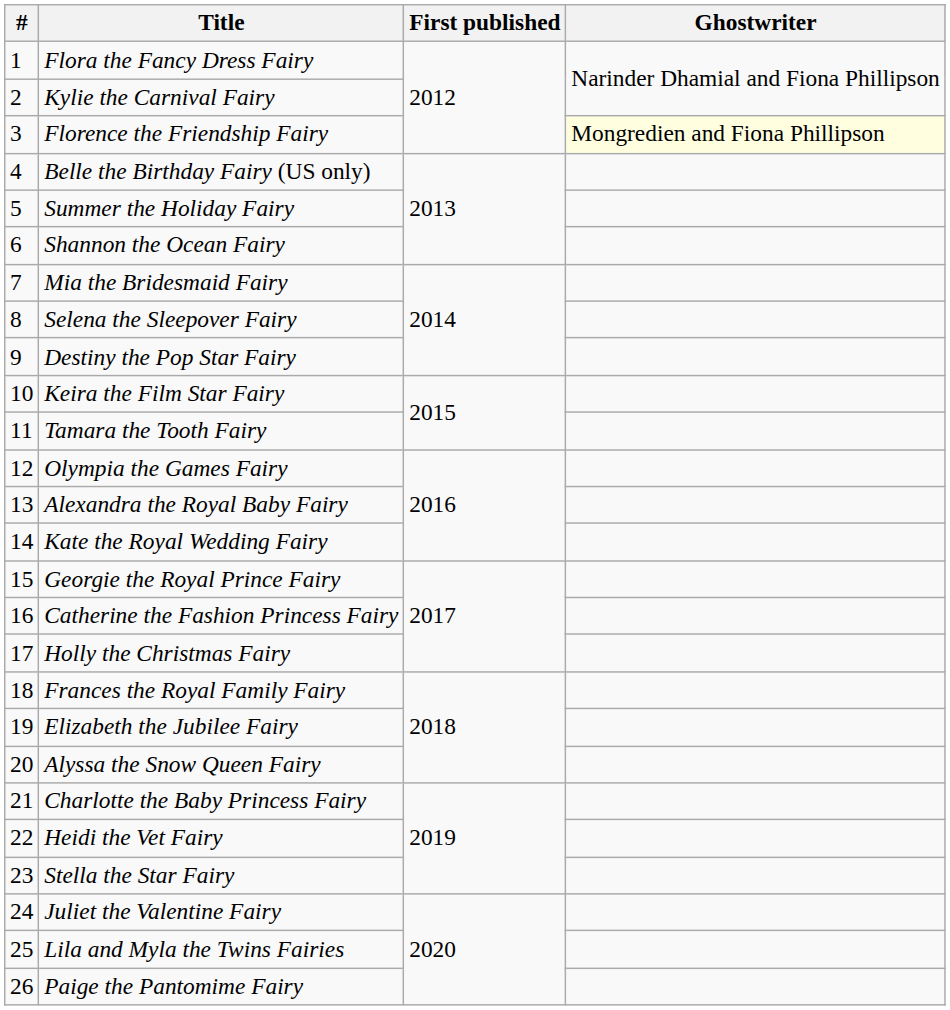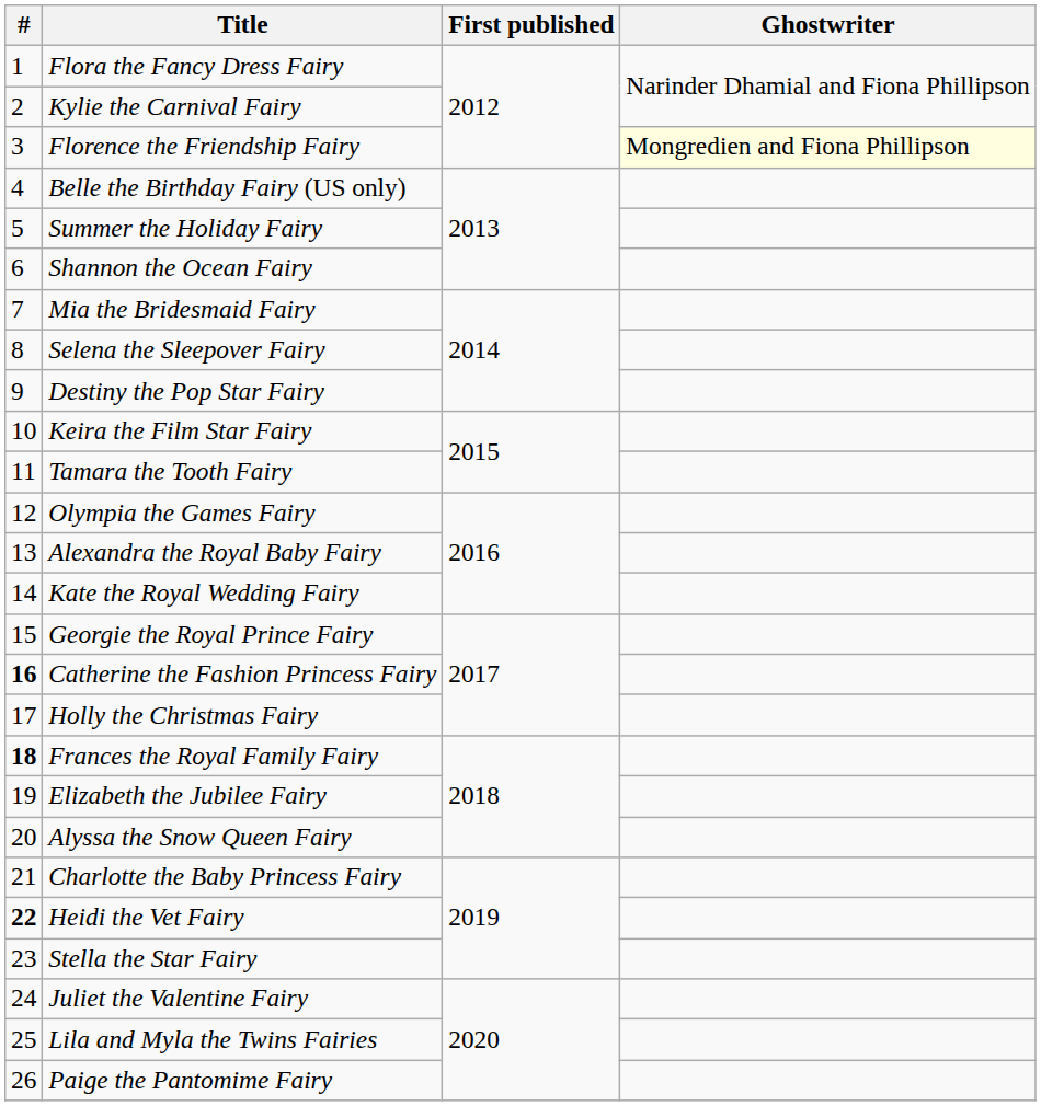Catherine the Fashion Princess Fairy | #: normal -> bold
Frances the Royal Family Fairy | #: normal -> bold
Heidi the Vet Fairy | #: normal -> bold
